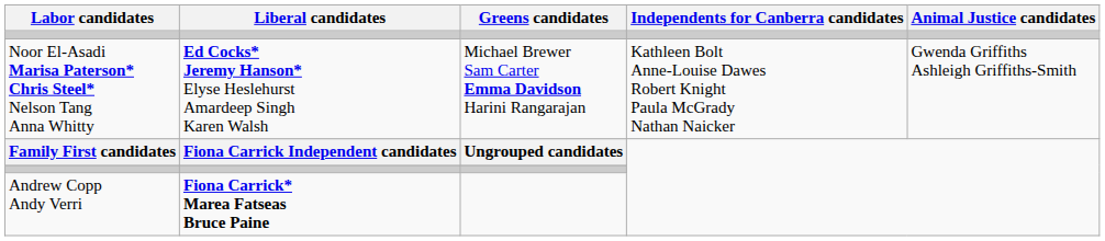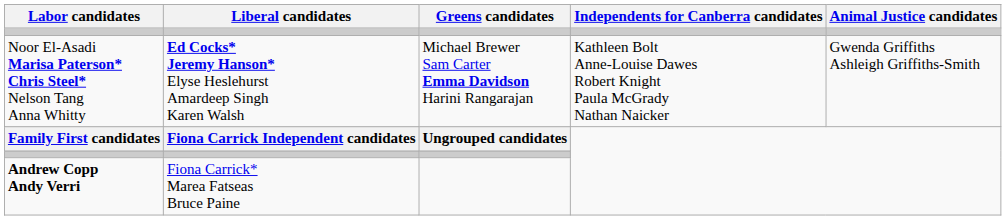Andrew Copp Andy Verri | Labor candidates: normal -> bold
Andrew Copp Andy Verri | Liberal candidates: bold -> normal
